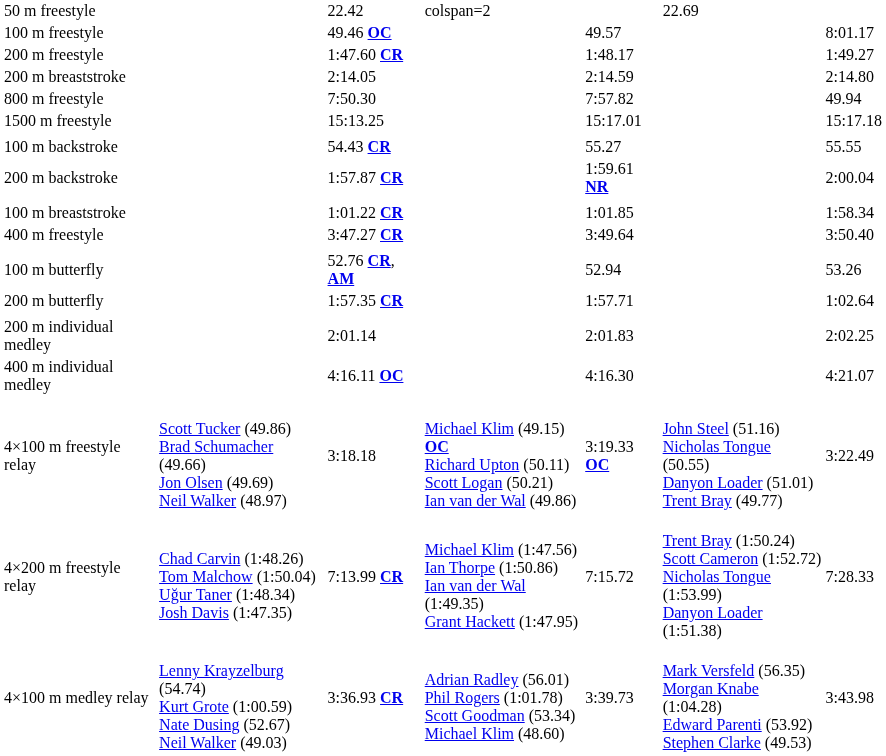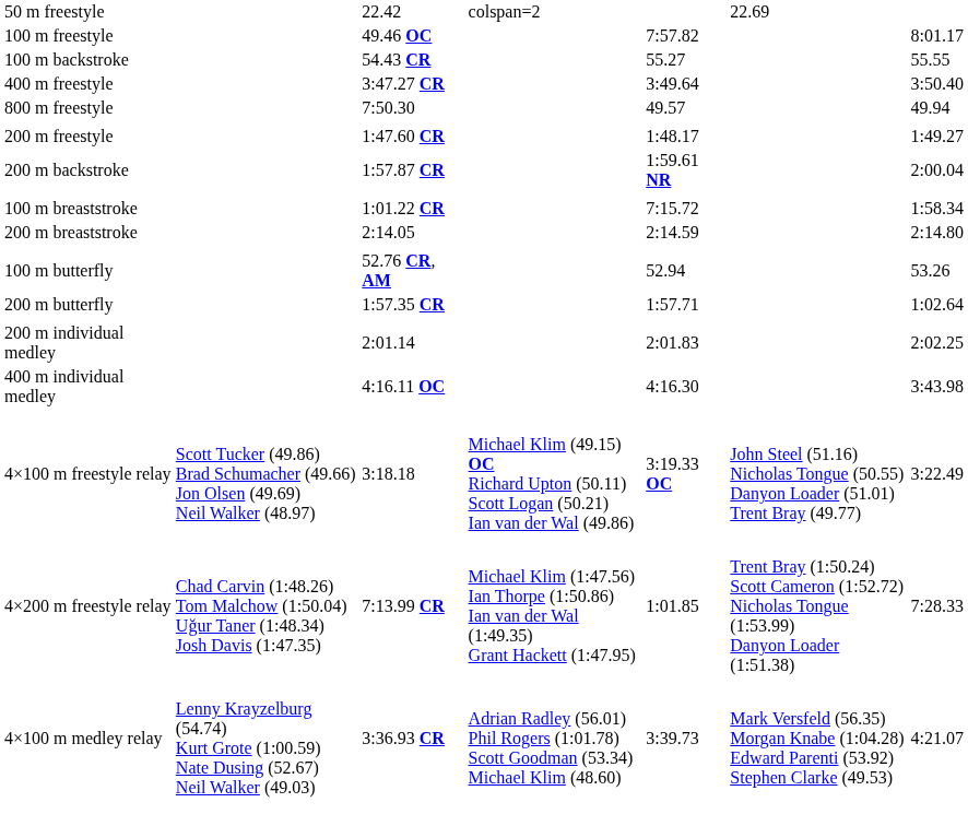100 m freestyle | column 5: 49.57 -> 7:57.82
rows swapped: 200 m freestyle <-> 100 m backstroke
rows swapped: 400 m freestyle <-> 200 m breaststroke
800 m freestyle | column 5: 7:57.82 -> 49.57
- row: 1500 m freestyle | 15:13.25 | 15:17.01 | 15:17.18
100 m breaststroke | column 5: 1:01.85 -> 7:15.72
400 m individual medley | column 7: 4:21.07 -> 3:43.98
4×200 m freestyle relay | column 5: 7:15.72 -> 1:01.85
4×100 m medley relay | column 7: 3:43.98 -> 4:21.07
